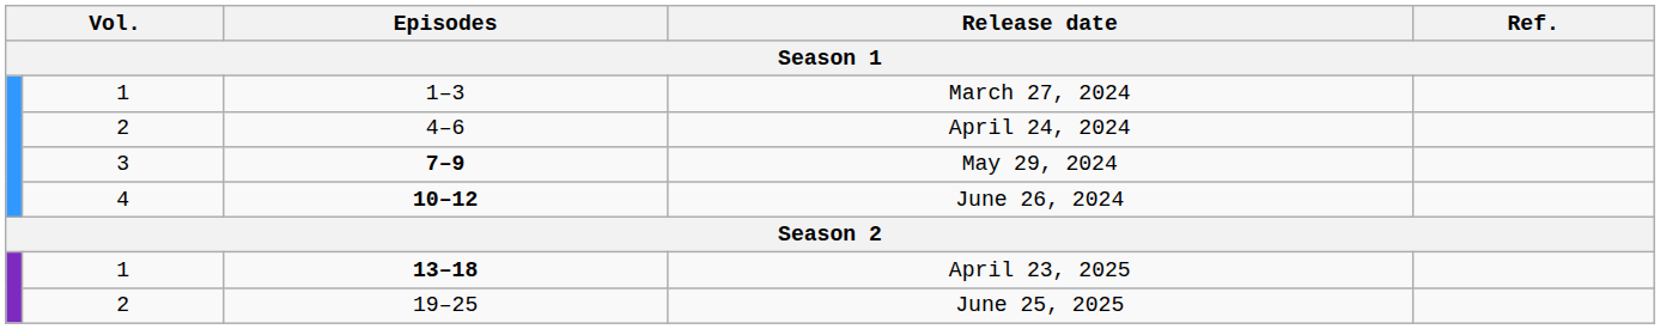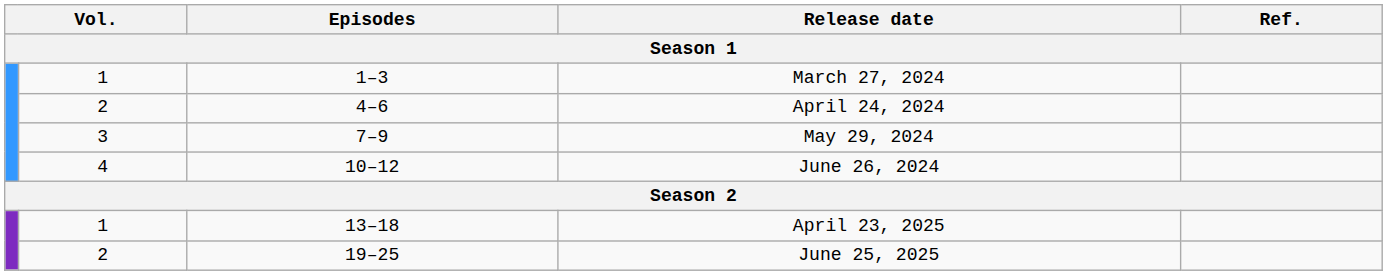May 29, 2024 | Episodes: bold -> normal
June 26, 2024 | Episodes: bold -> normal
April 23, 2025 | Episodes: bold -> normal
